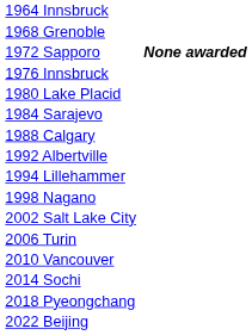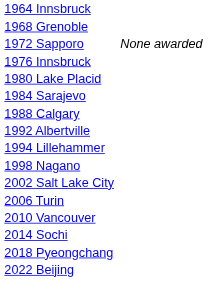1972 Sapporo | column 2: bold -> normal
